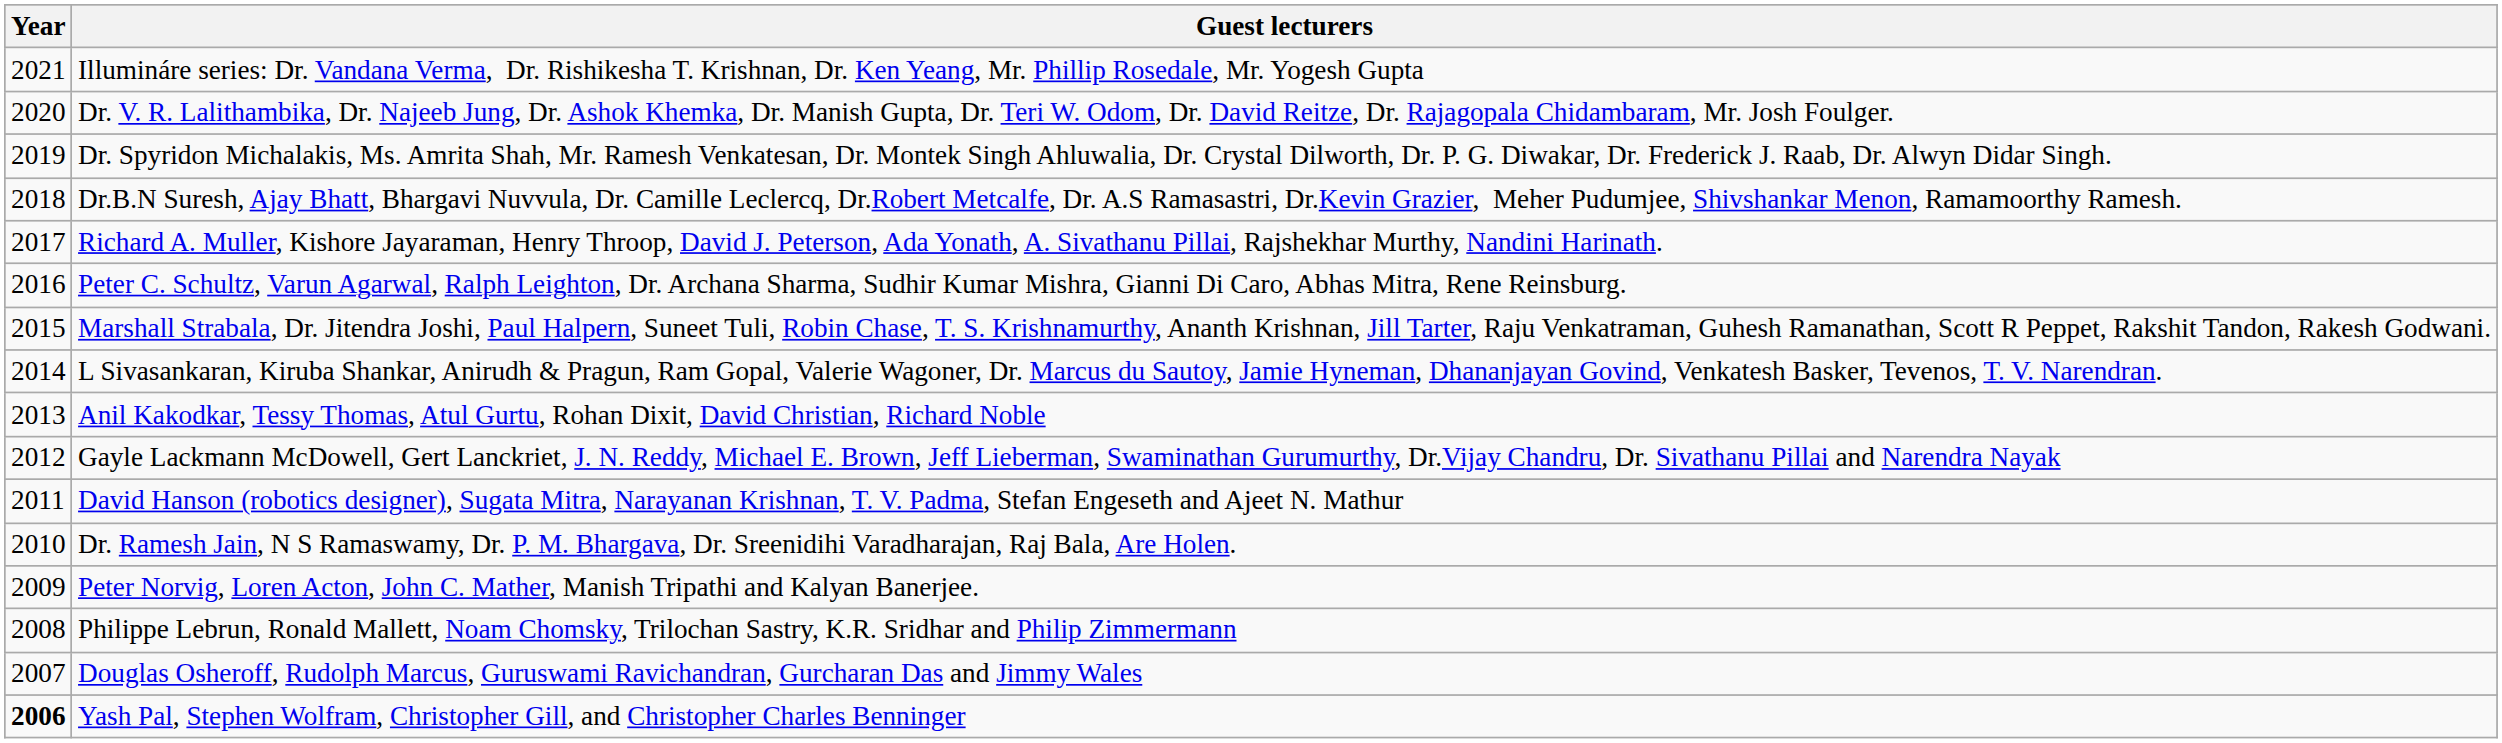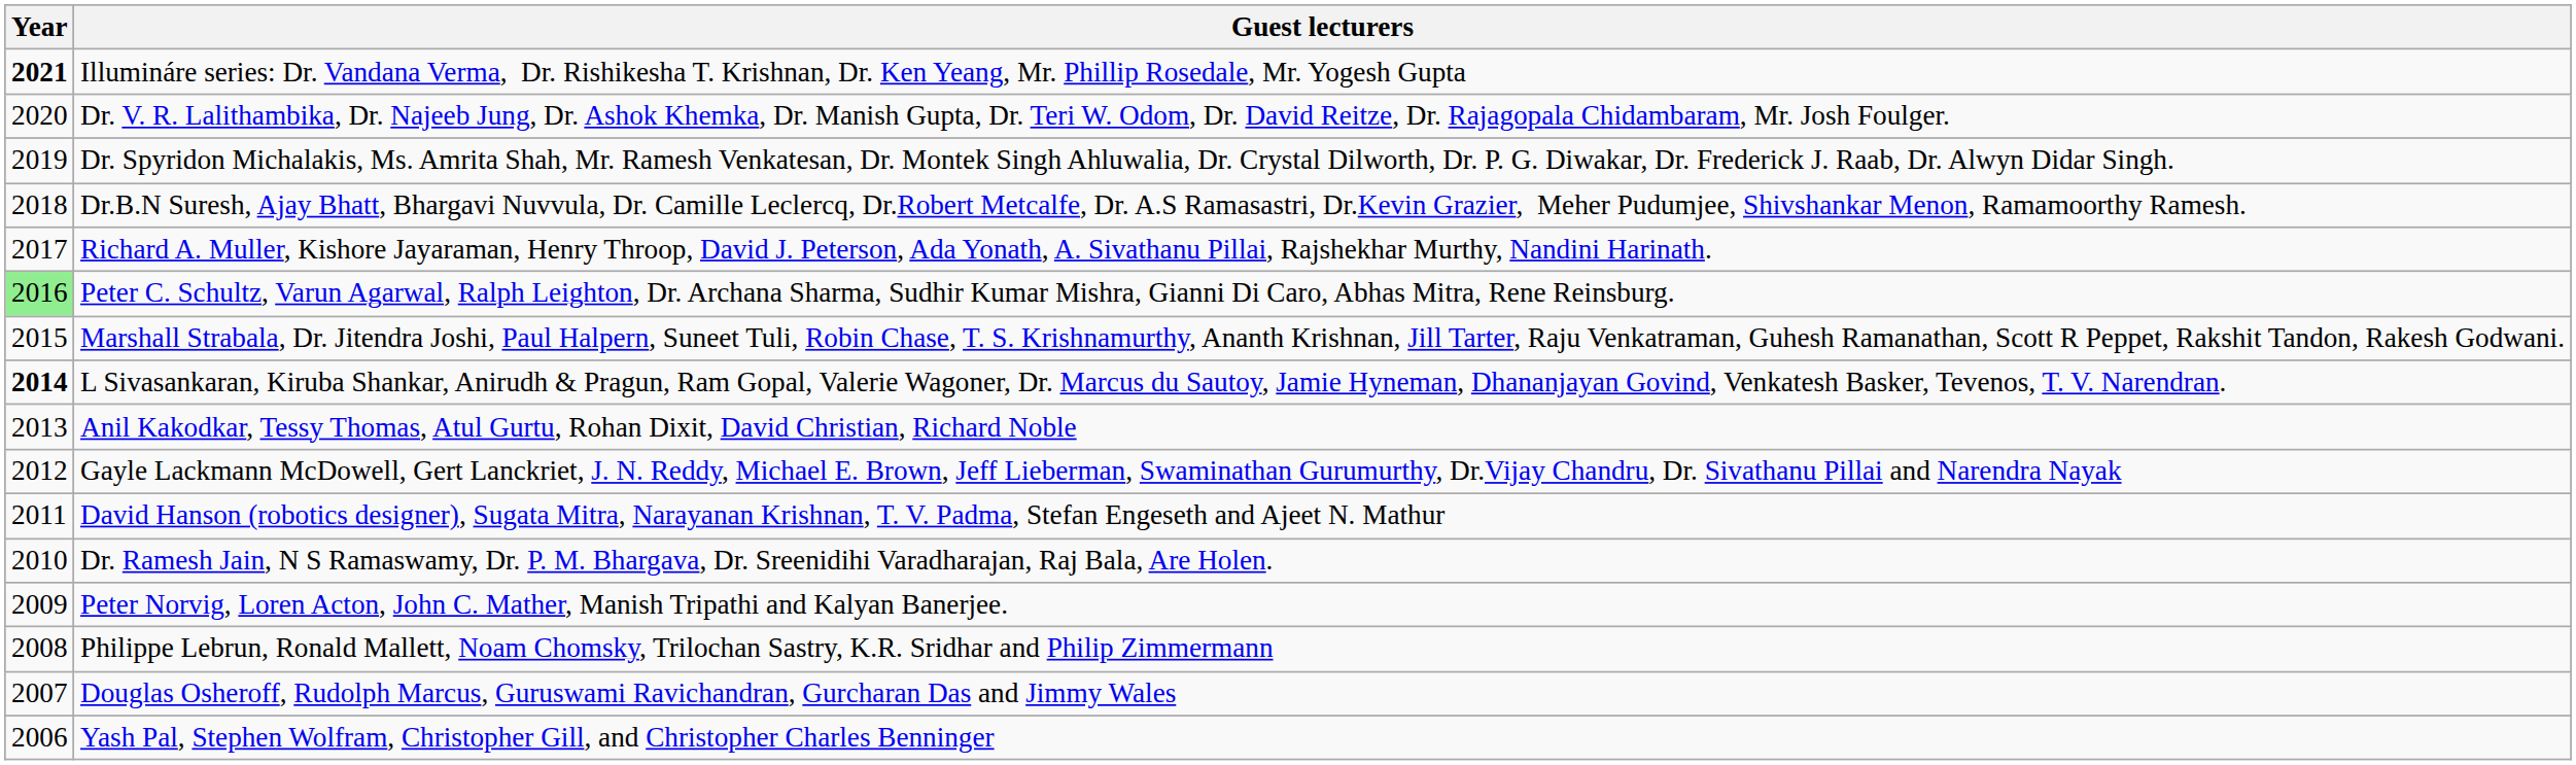row 2 | Year: normal -> bold
row 7 | Year: no background -> lightgreen background
row 9 | Year: normal -> bold
row 17 | Year: bold -> normal
